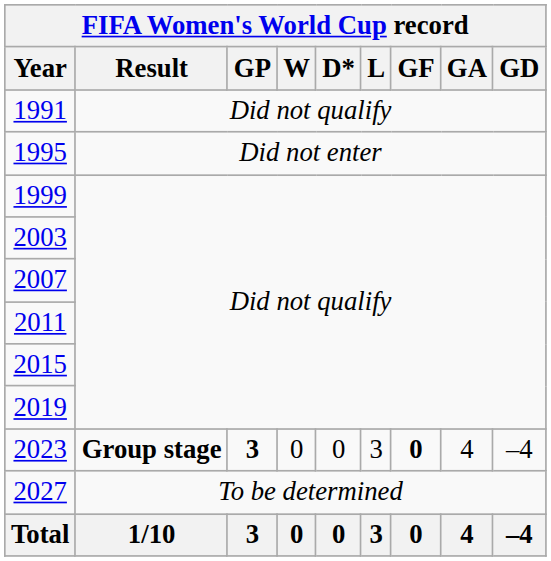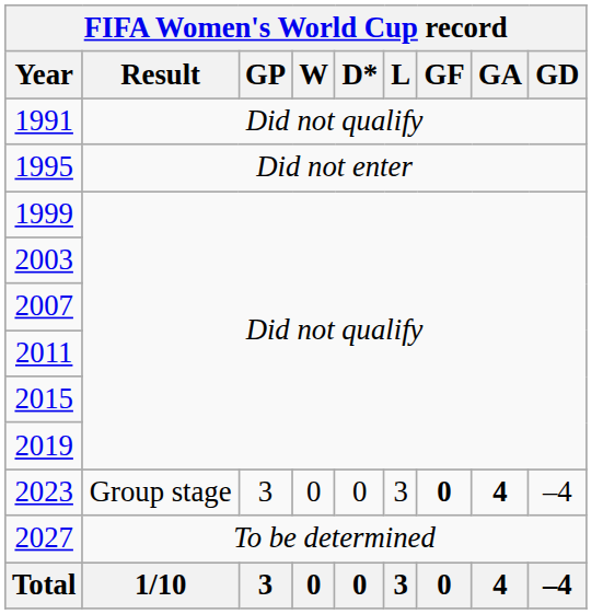2023 | Result: bold -> normal
2023 | GP: bold -> normal
2023 | GA: normal -> bold
